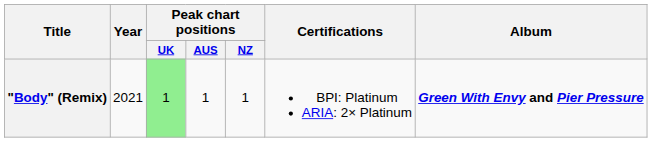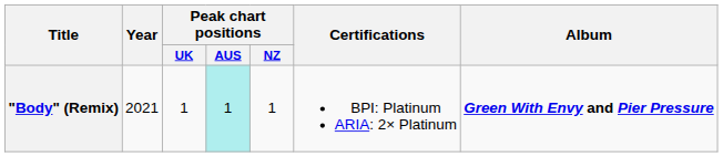"Body" (Remix) | Peak chart positions / UK: lightgreen background -> no background
"Body" (Remix) | Peak chart positions / AUS: no background -> paleturquoise background
